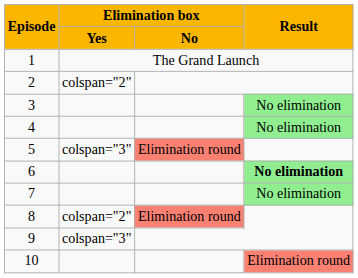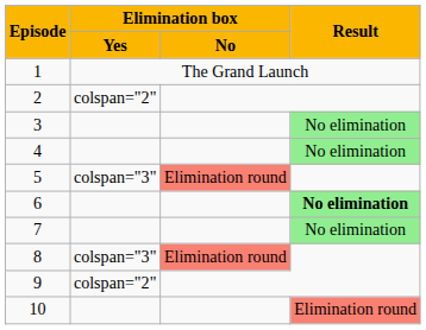8 | Elimination box / Yes: colspan="2" -> colspan="3"
9 | Elimination box / Yes: colspan="3" -> colspan="2"
